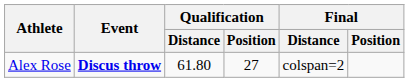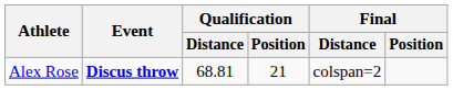Alex Rose | Qualification / Distance: 61.80 -> 68.81
Alex Rose | Qualification / Position: 27 -> 21
